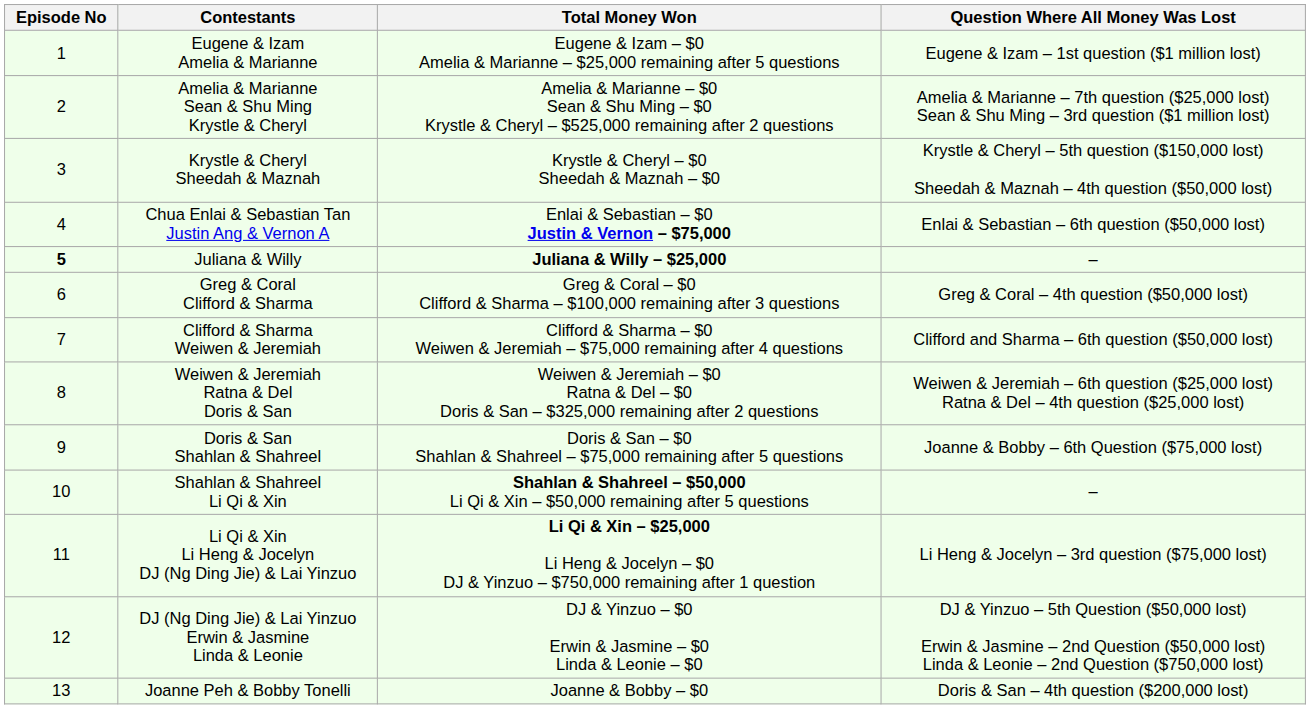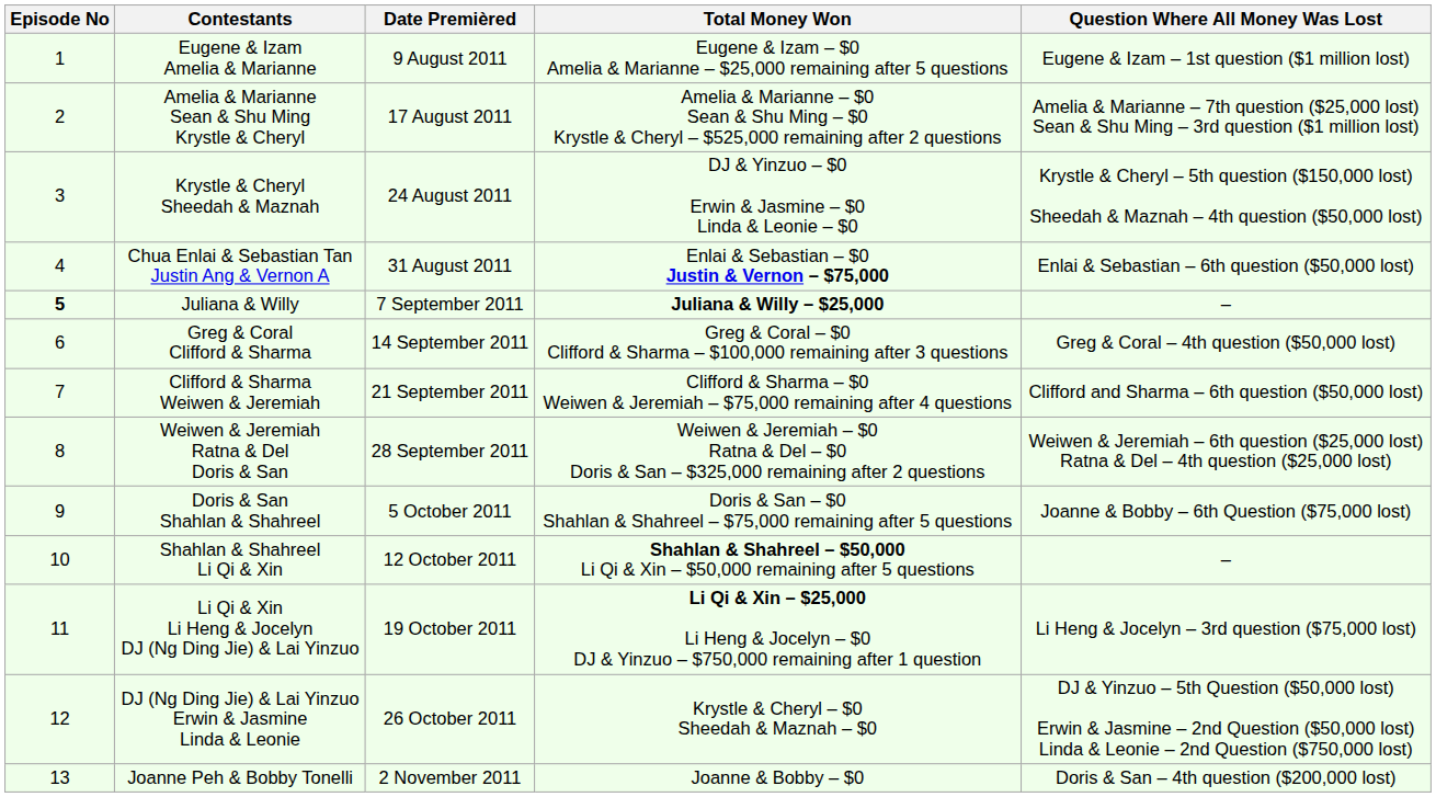+ column: Date Premièred | 9 August 2011 | 17 August 2011 | 24 August 2011 | 31 August 2011 | 7 September 2011 | 14 September 2011 | 21 September 2011 | 28 September 2011 | 5 October 2011 | 12 October 2011 | 19 October 2011 | 26 October 2011 | 2 November 2011
Krystle & Cheryl Sheedah & Maznah | Total Money Won: Krystle & Cheryl – $0 Sheedah & Maznah – $0 -> DJ & Yinzuo – $0 Erwin & Jasmine – $0 Linda & Leonie – $0
DJ (Ng Ding Jie) & Lai Yinzuo Erwin & Jasmine Linda & Leonie | Total Money Won: DJ & Yinzuo – $0 Erwin & Jasmine – $0 Linda & Leonie – $0 -> Krystle & Cheryl – $0 Sheedah & Maznah – $0
